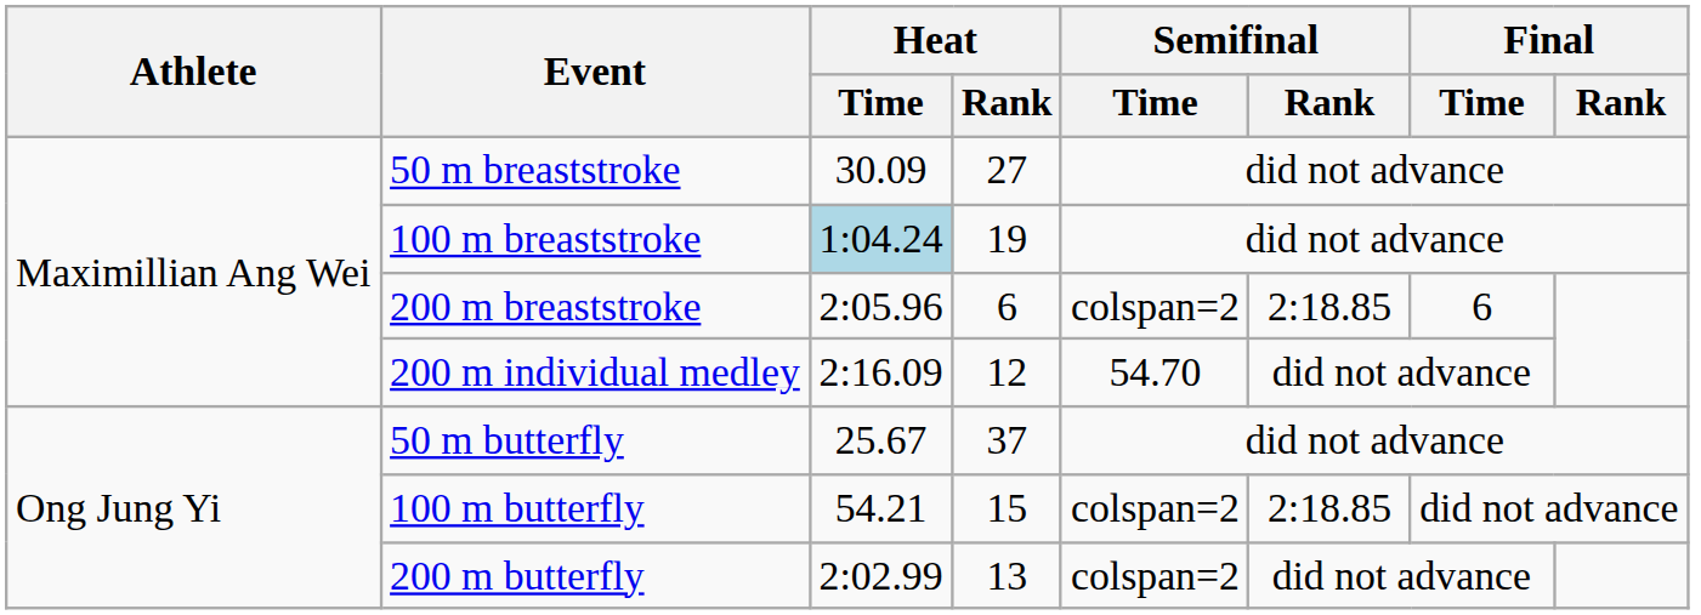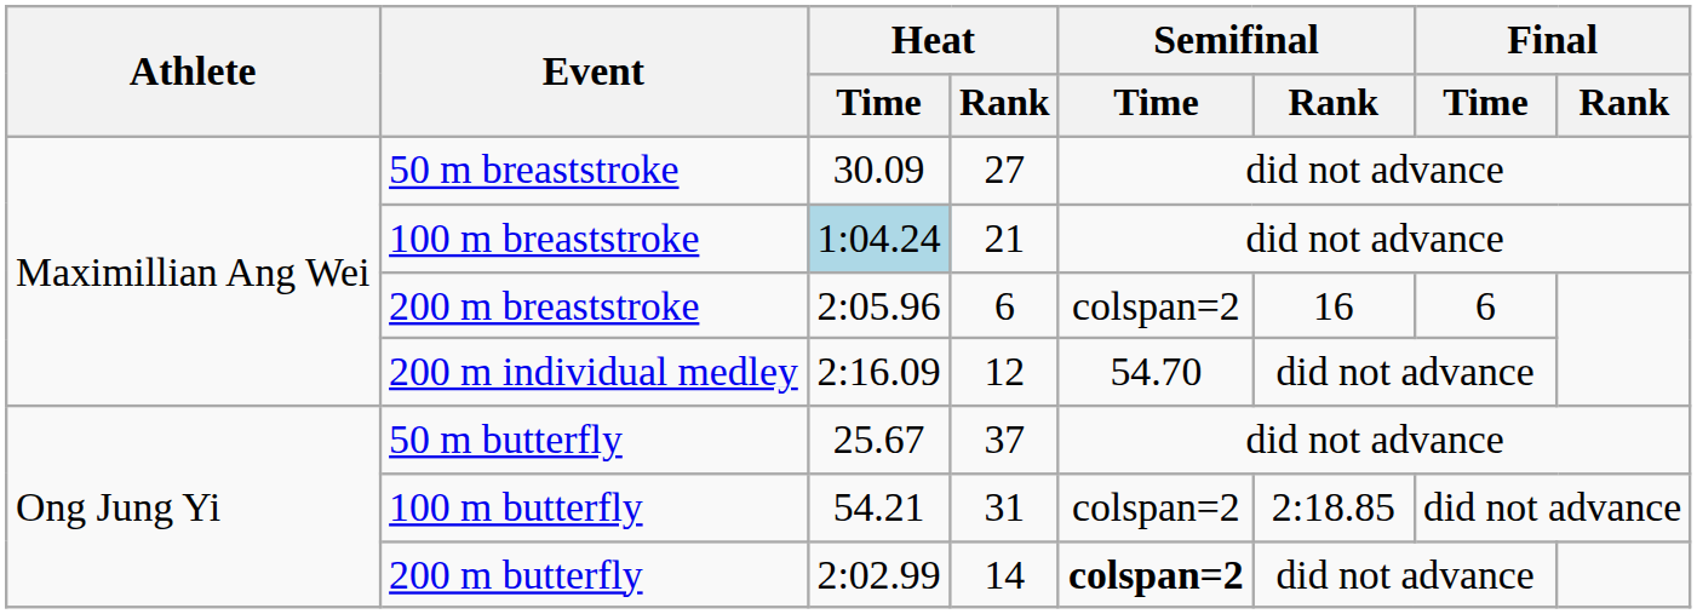100 m breaststroke | Heat / Rank: 19 -> 21
200 m breaststroke | Semifinal / Rank: 2:18.85 -> 16
100 m butterfly | Heat / Rank: 15 -> 31
200 m butterfly | Heat / Rank: 13 -> 14
200 m butterfly | Semifinal / Time: normal -> bold
